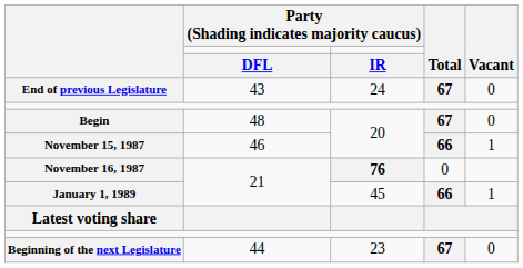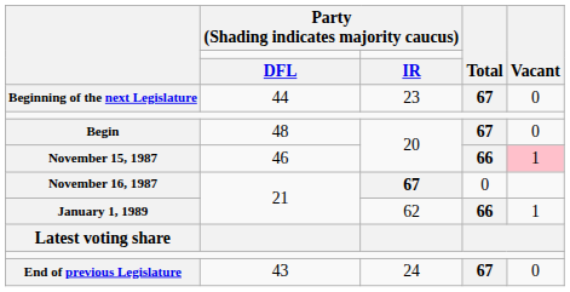rows swapped: End of previous Legislature <-> Beginning of the next Legislature
November 15, 1987 | Vacant: no background -> pink background
November 16, 1987 | column 3: 76 -> 67
January 1, 1989 | column 3: 45 -> 62
